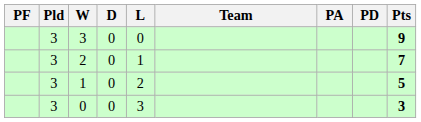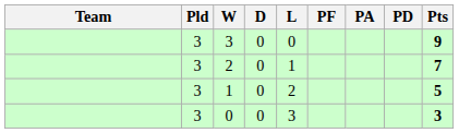columns swapped: Team <-> PF
